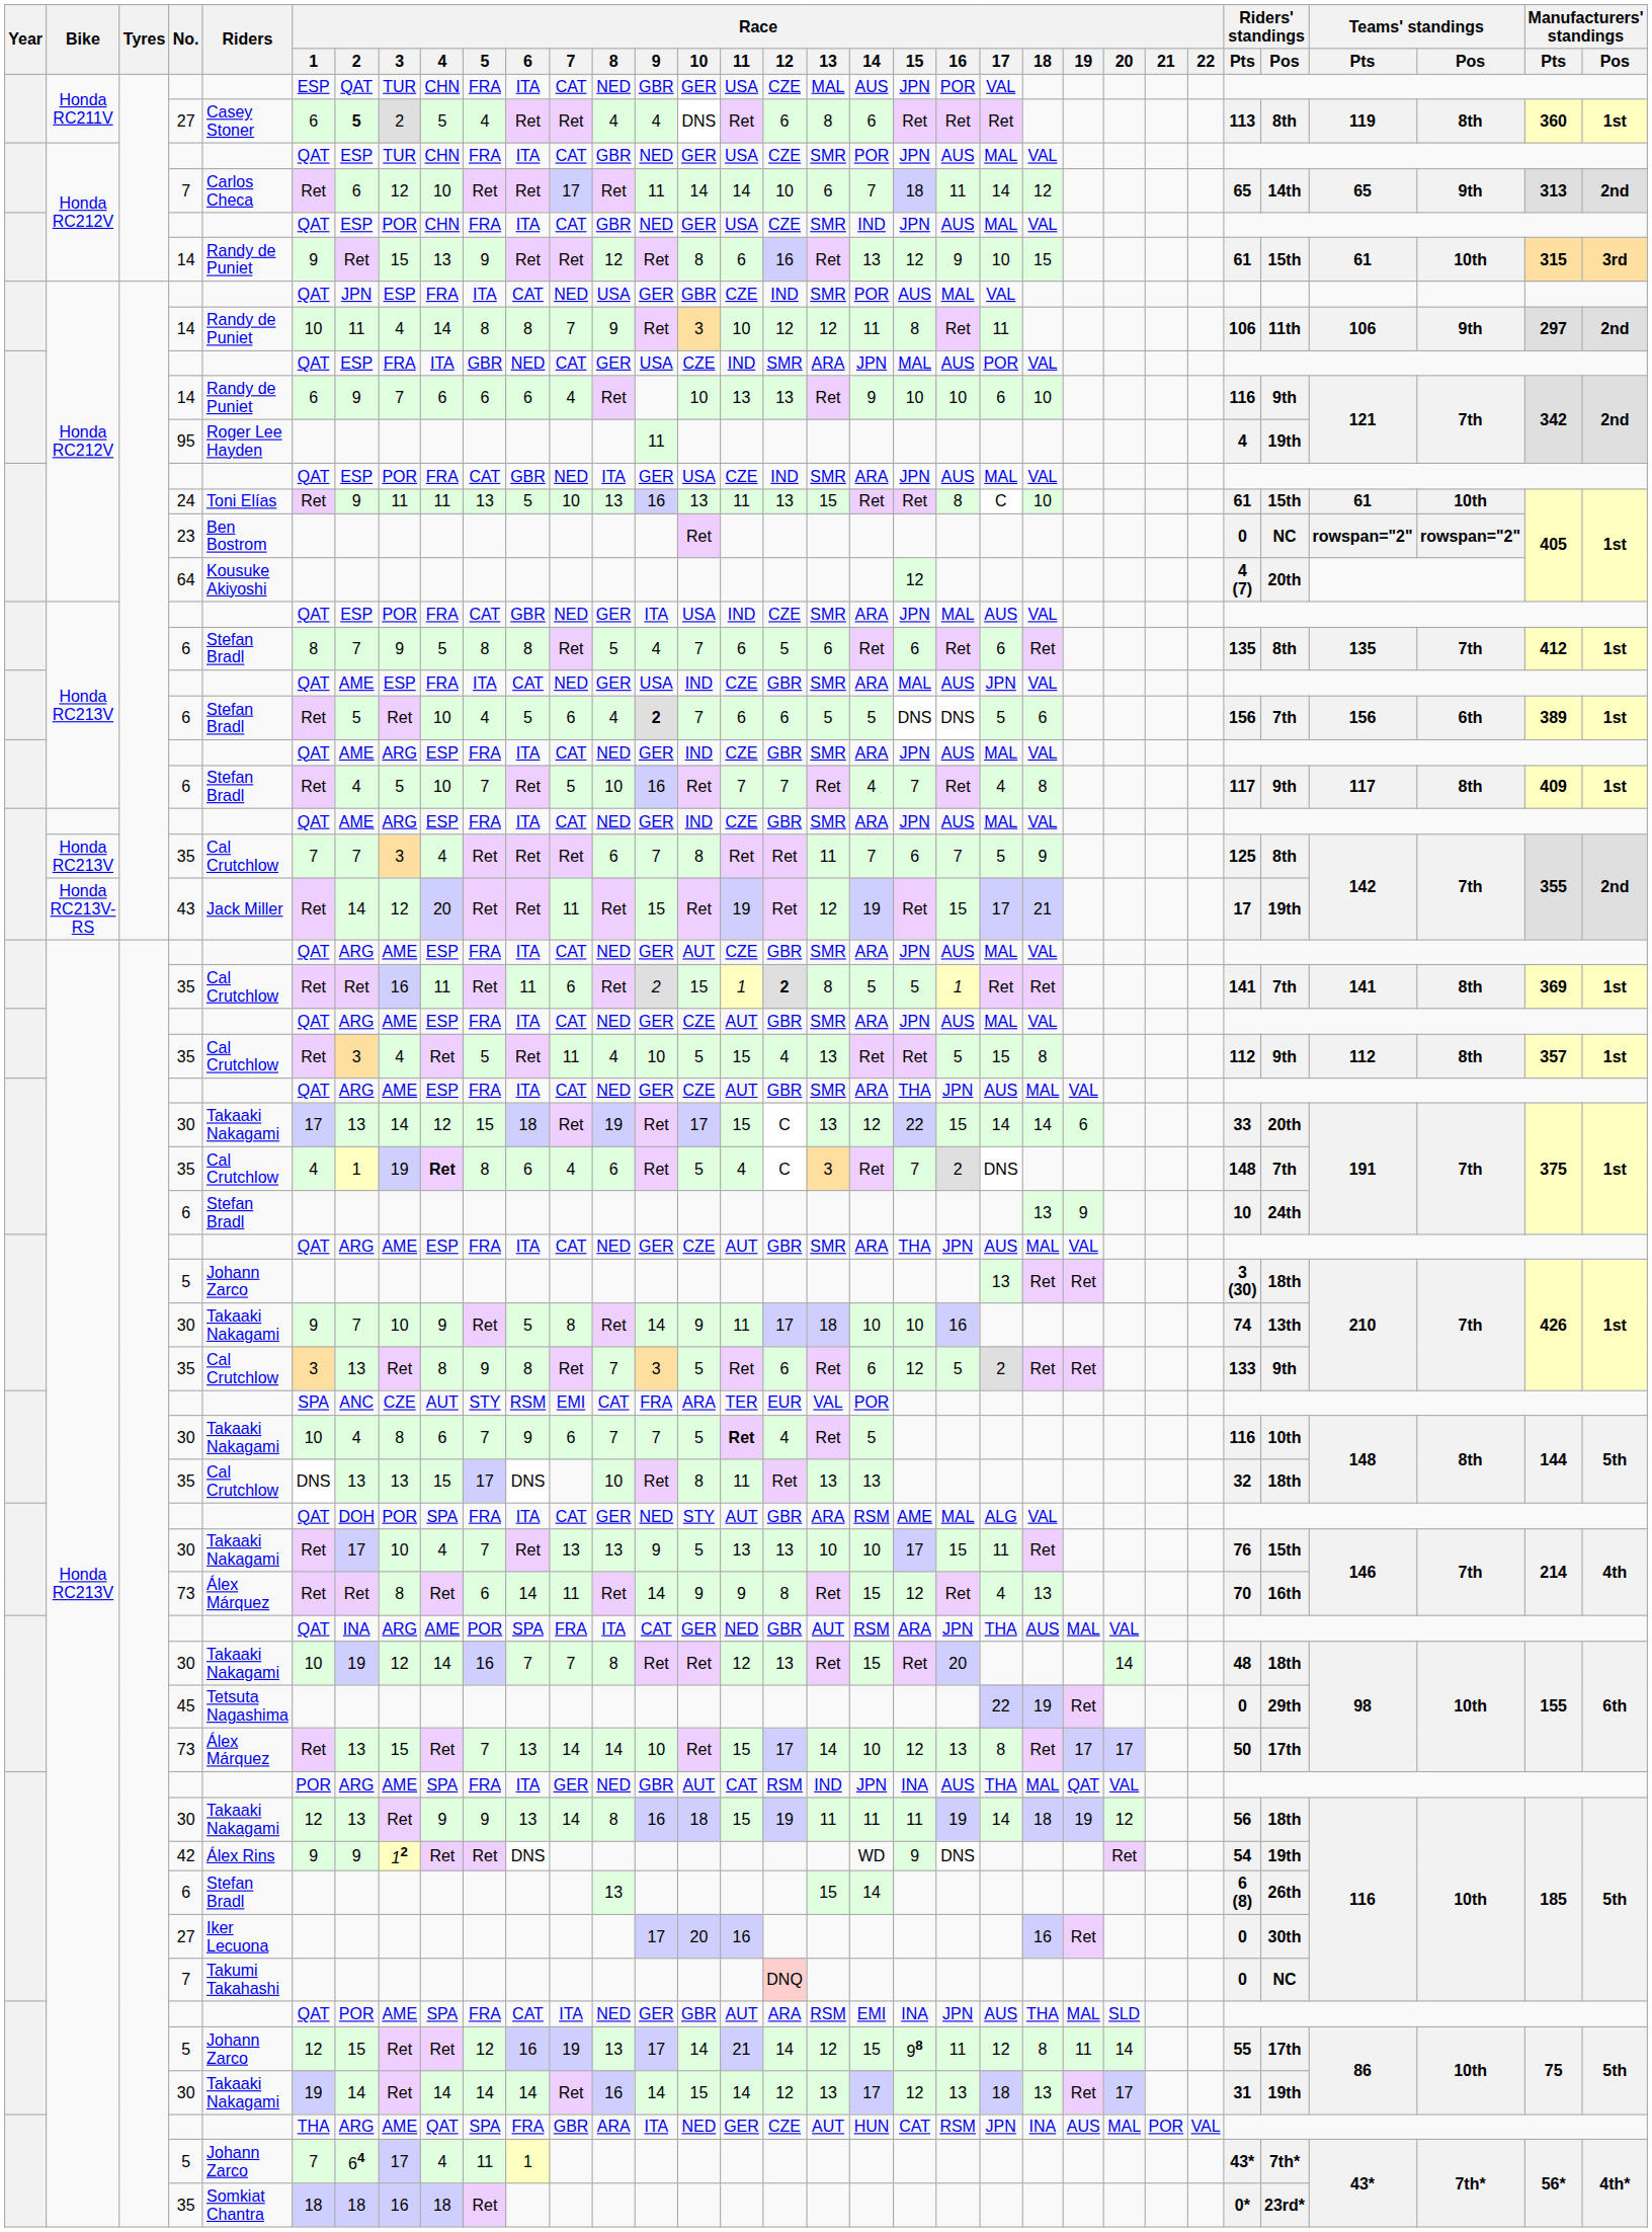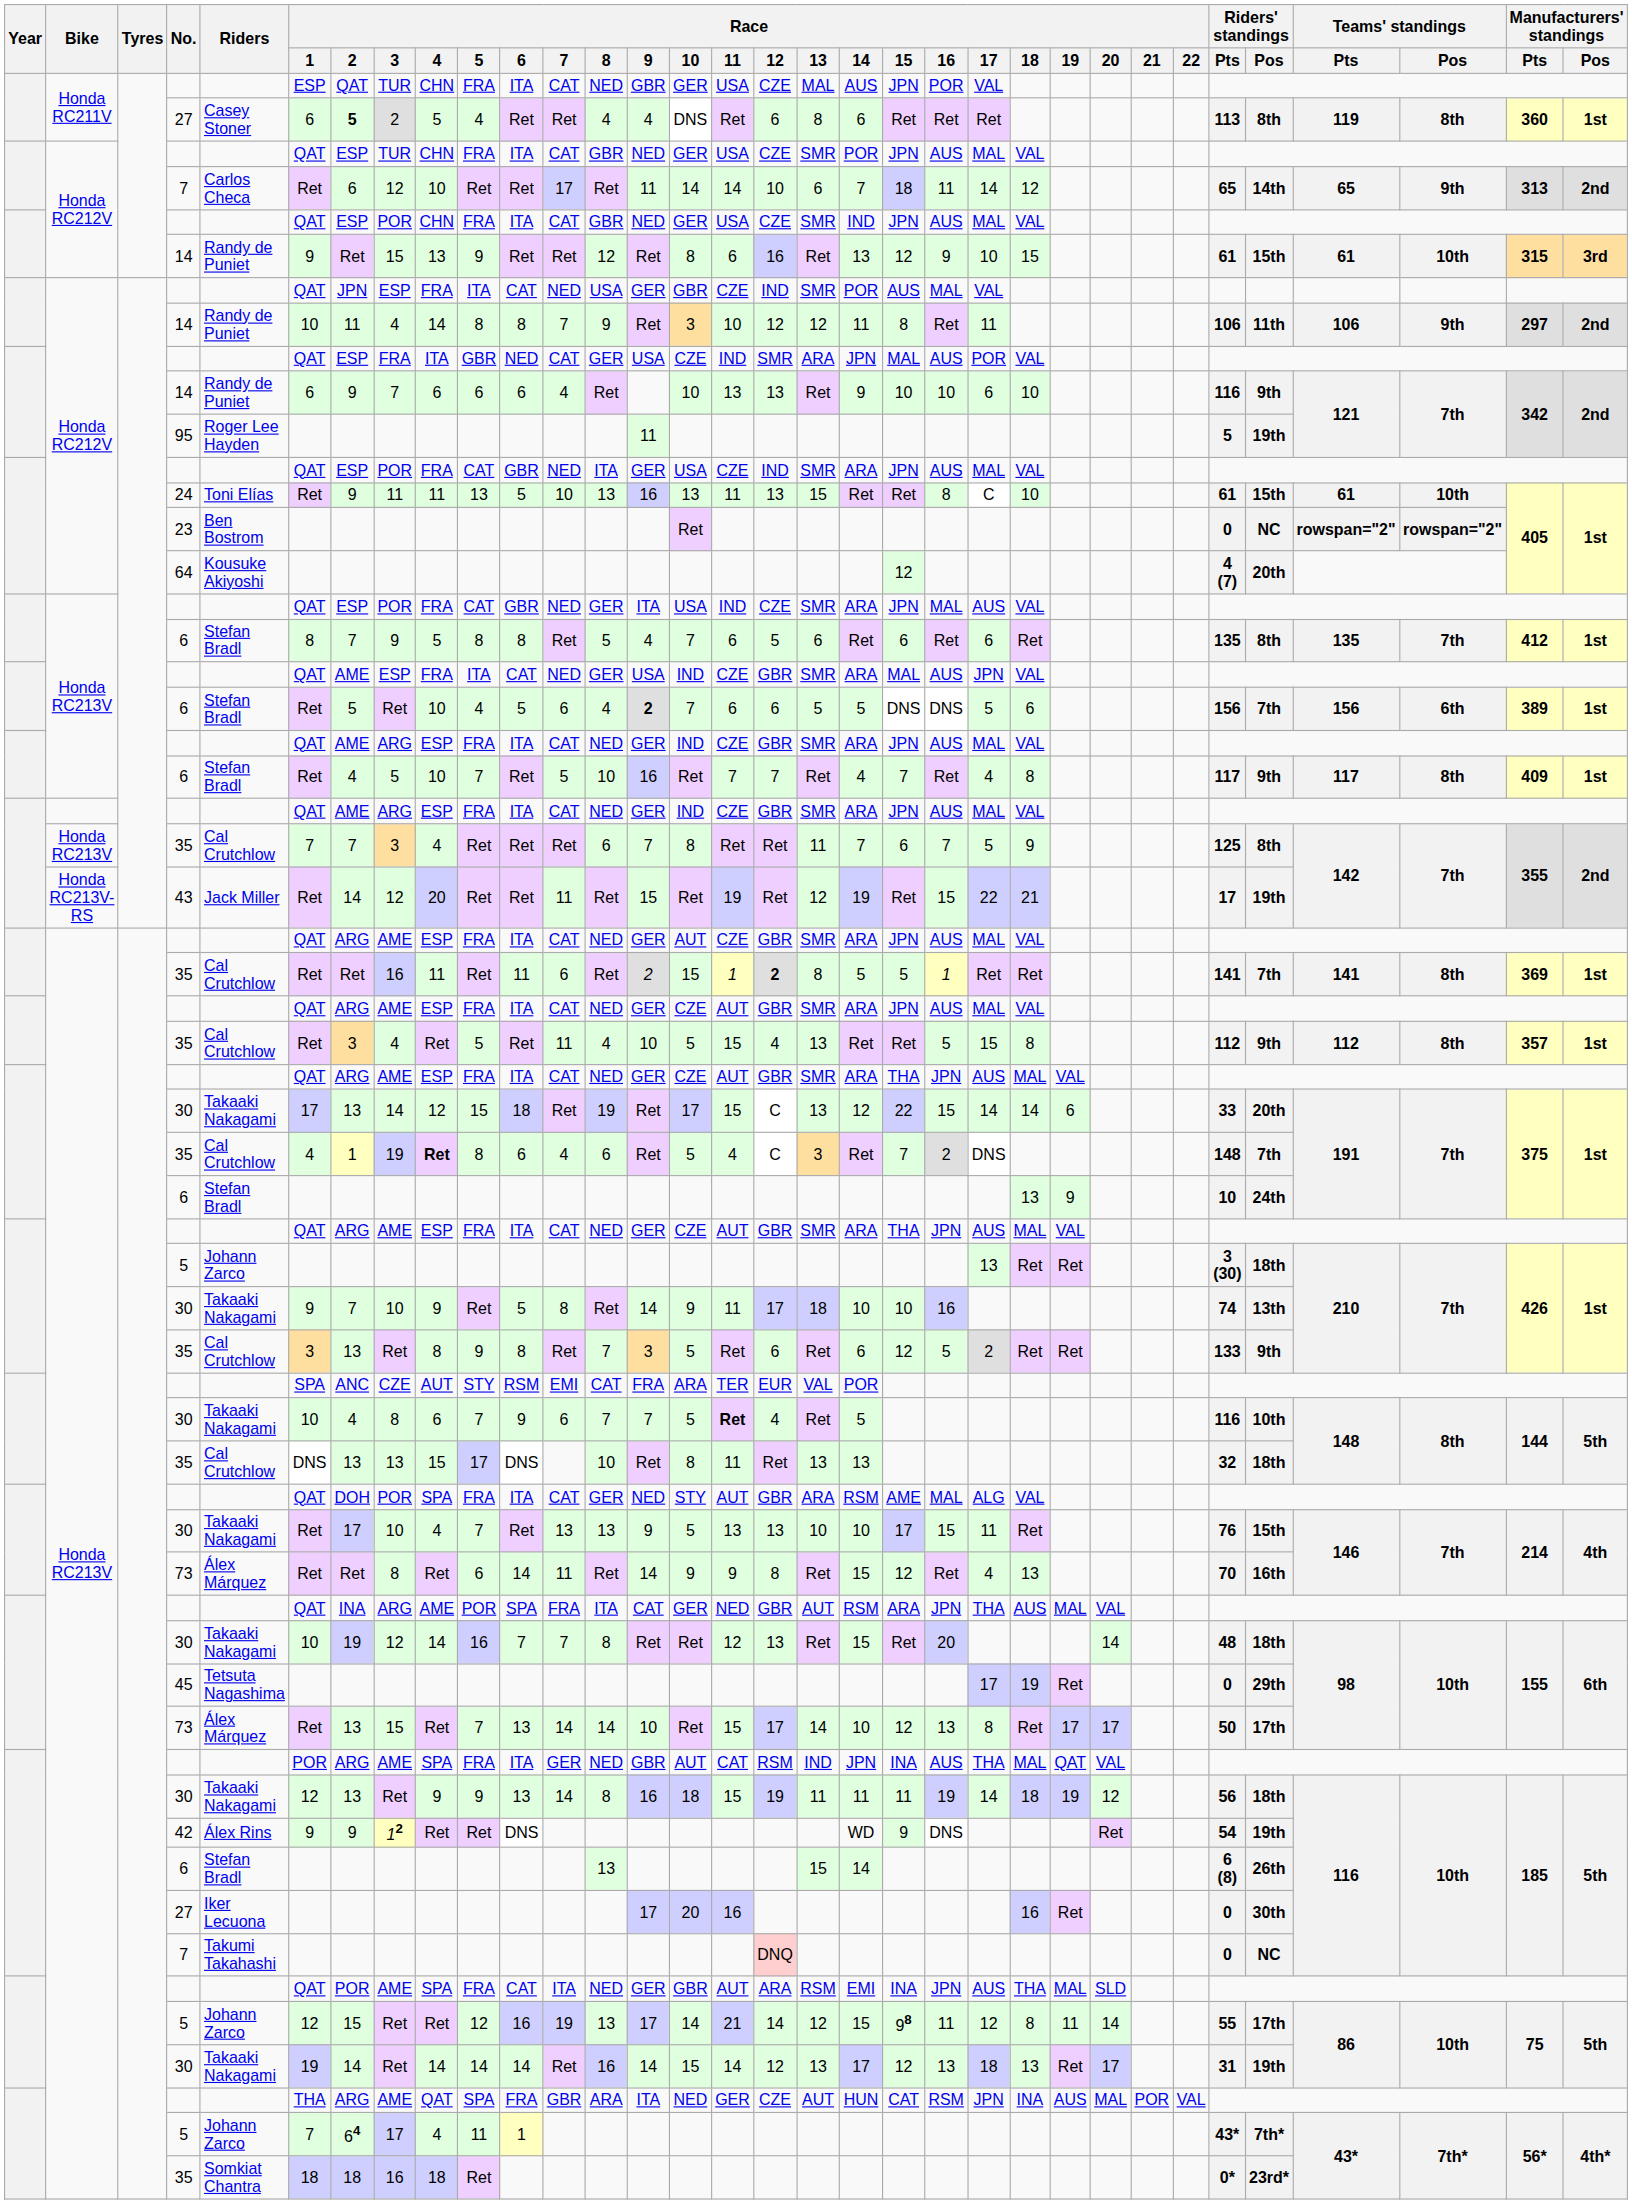95 | Riders' standings / Pts: 4 -> 5
43 | Race / 17: 17 -> 22
45 | Race / 17: 22 -> 17
